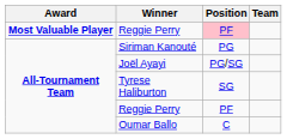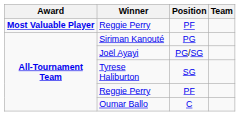Most Valuable Player / Reggie Perry | Position: pink background -> no background
